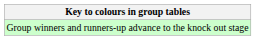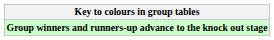row 2 | column 1: normal -> bold
